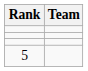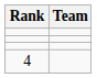row 5 | Rank: 5 -> 4
